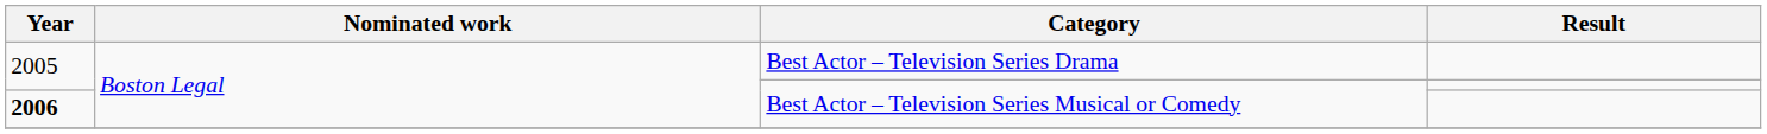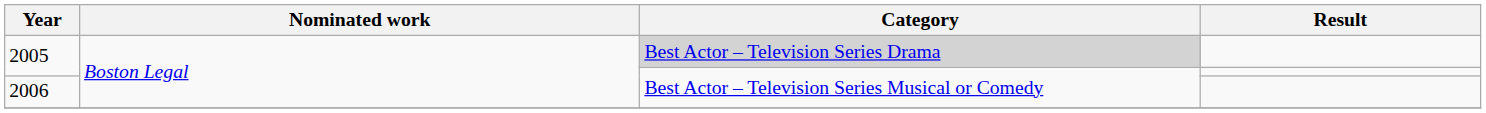2005 / Best Actor – Television Series Drama | Category: no background -> lightgrey background
2006 | Year: bold -> normal
